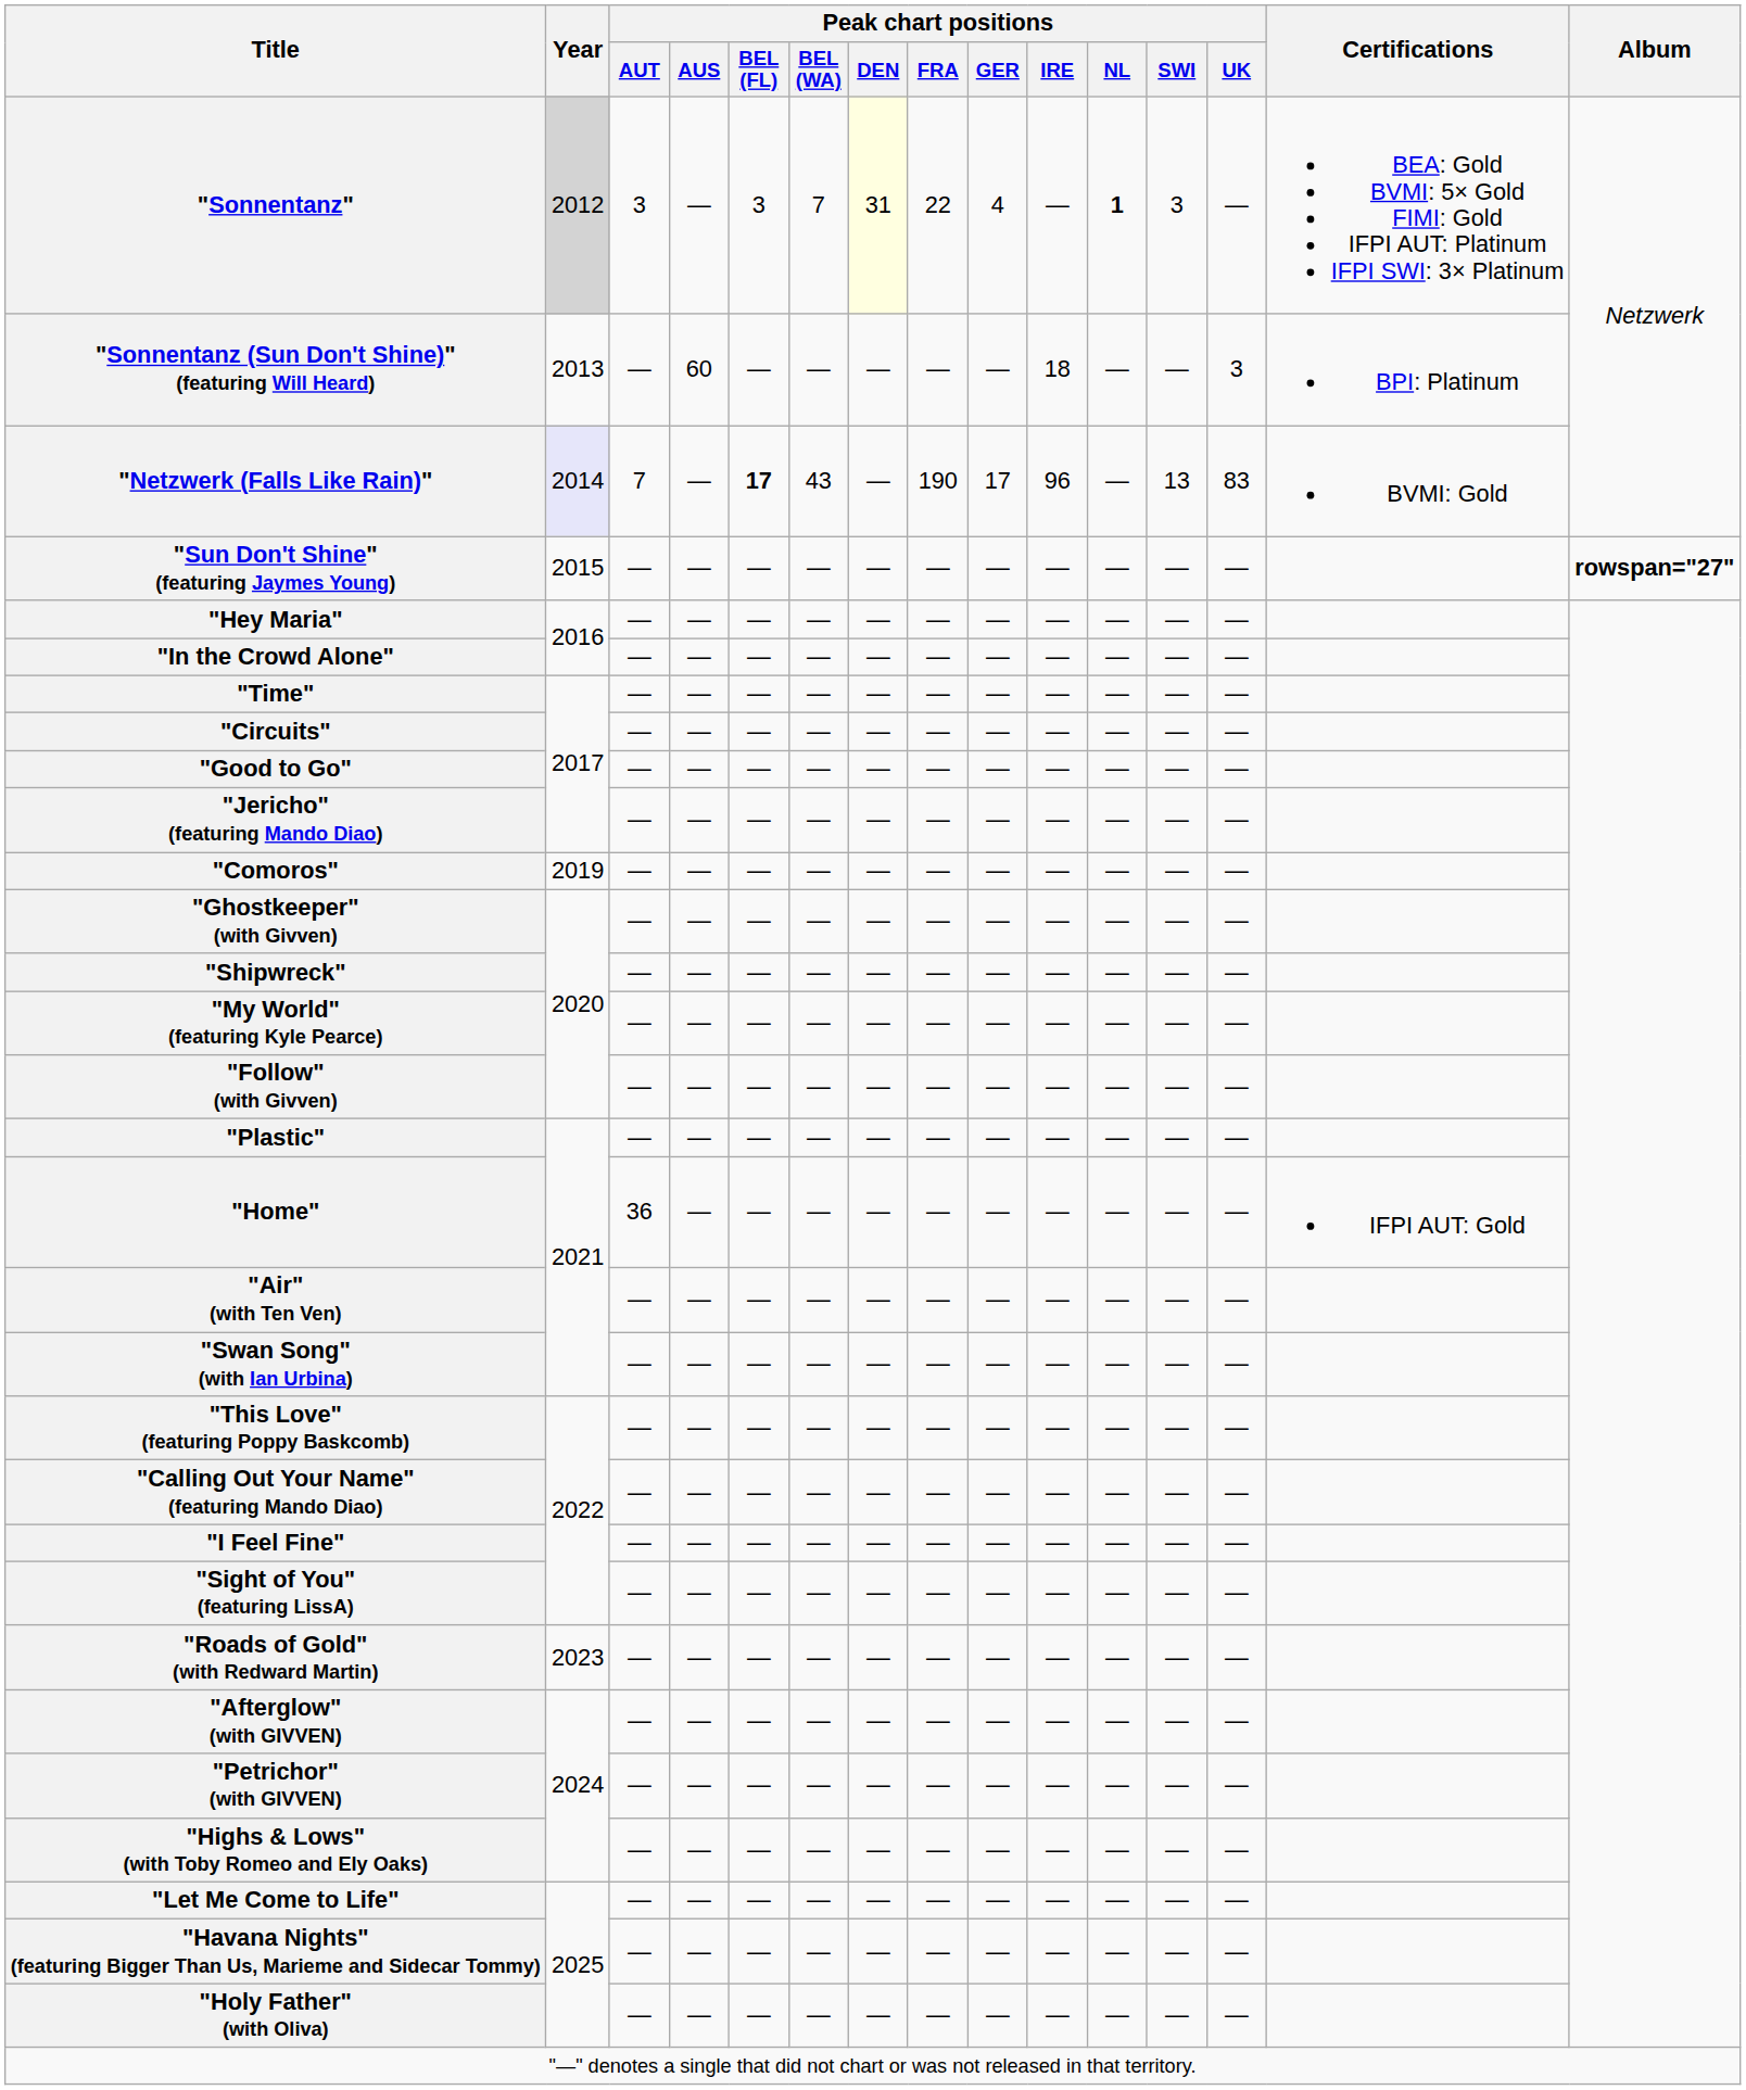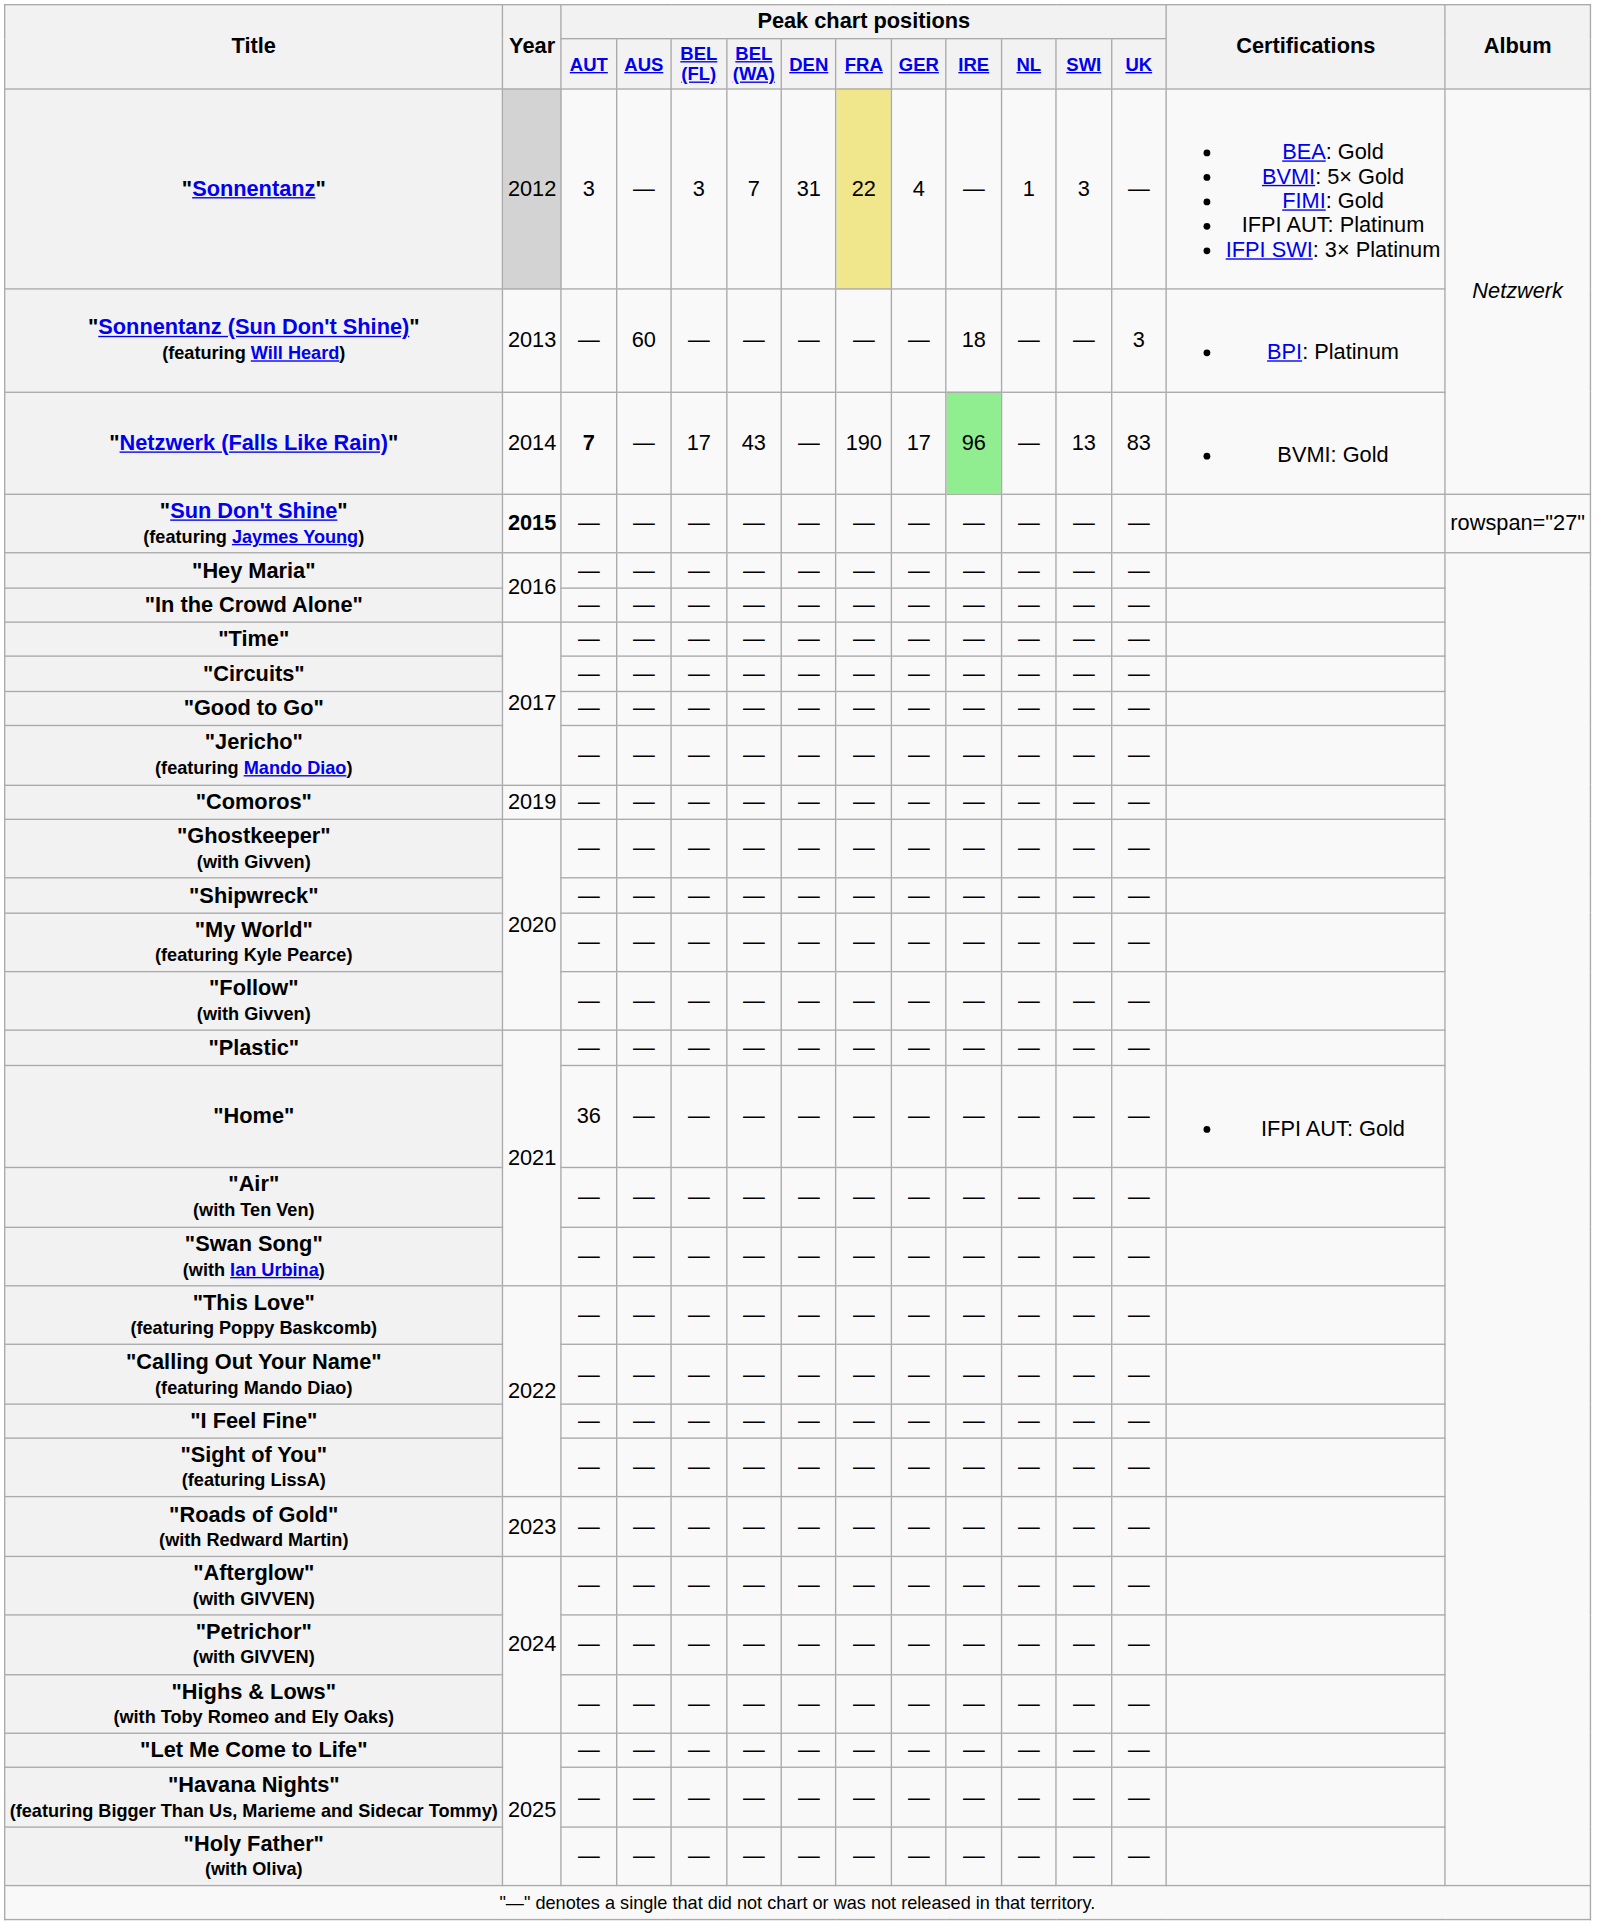"Sonnentanz" | Peak chart positions / DEN: lightyellow background -> no background
"Sonnentanz" | Peak chart positions / FRA: no background -> khaki background
"Sonnentanz" | Peak chart positions / NL: bold -> normal
"Netzwerk (Falls Like Rain)" | Year: lavender background -> no background
"Netzwerk (Falls Like Rain)" | Peak chart positions / AUT: normal -> bold
"Netzwerk (Falls Like Rain)" | Peak chart positions / BEL (FL): bold -> normal
"Netzwerk (Falls Like Rain)" | Peak chart positions / IRE: no background -> lightgreen background
"Sun Don't Shine" (featuring Jaymes Young) | Year: normal -> bold
"Sun Don't Shine" (featuring Jaymes Young) | Album: bold -> normal
